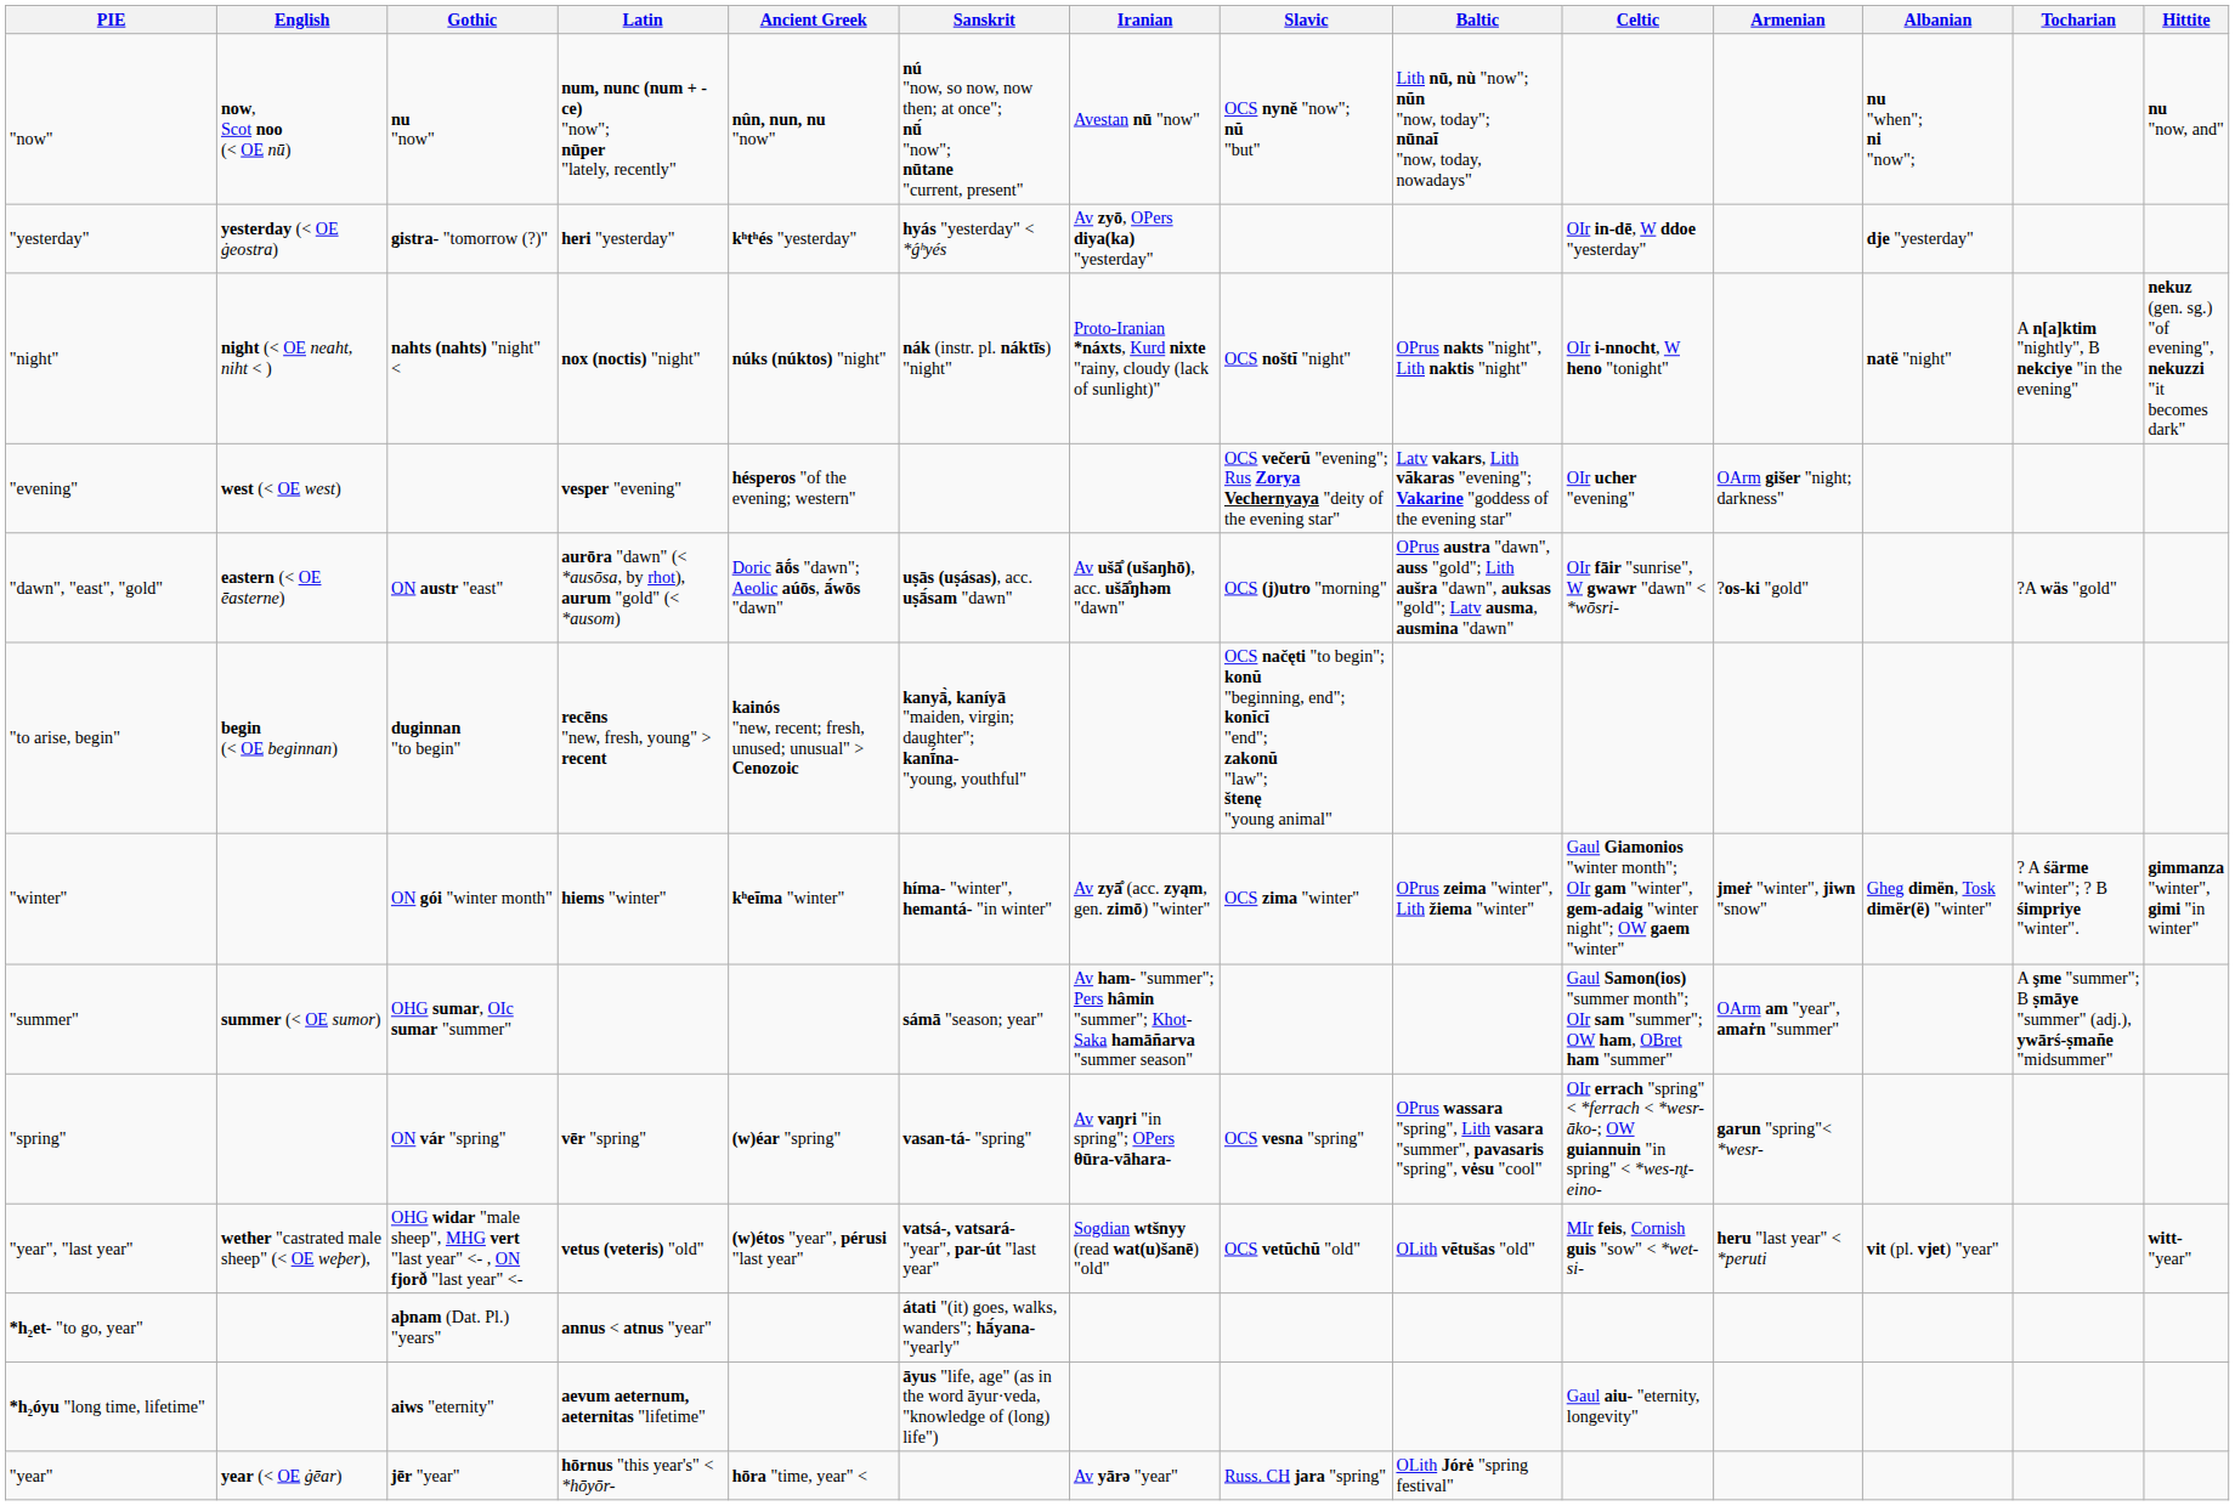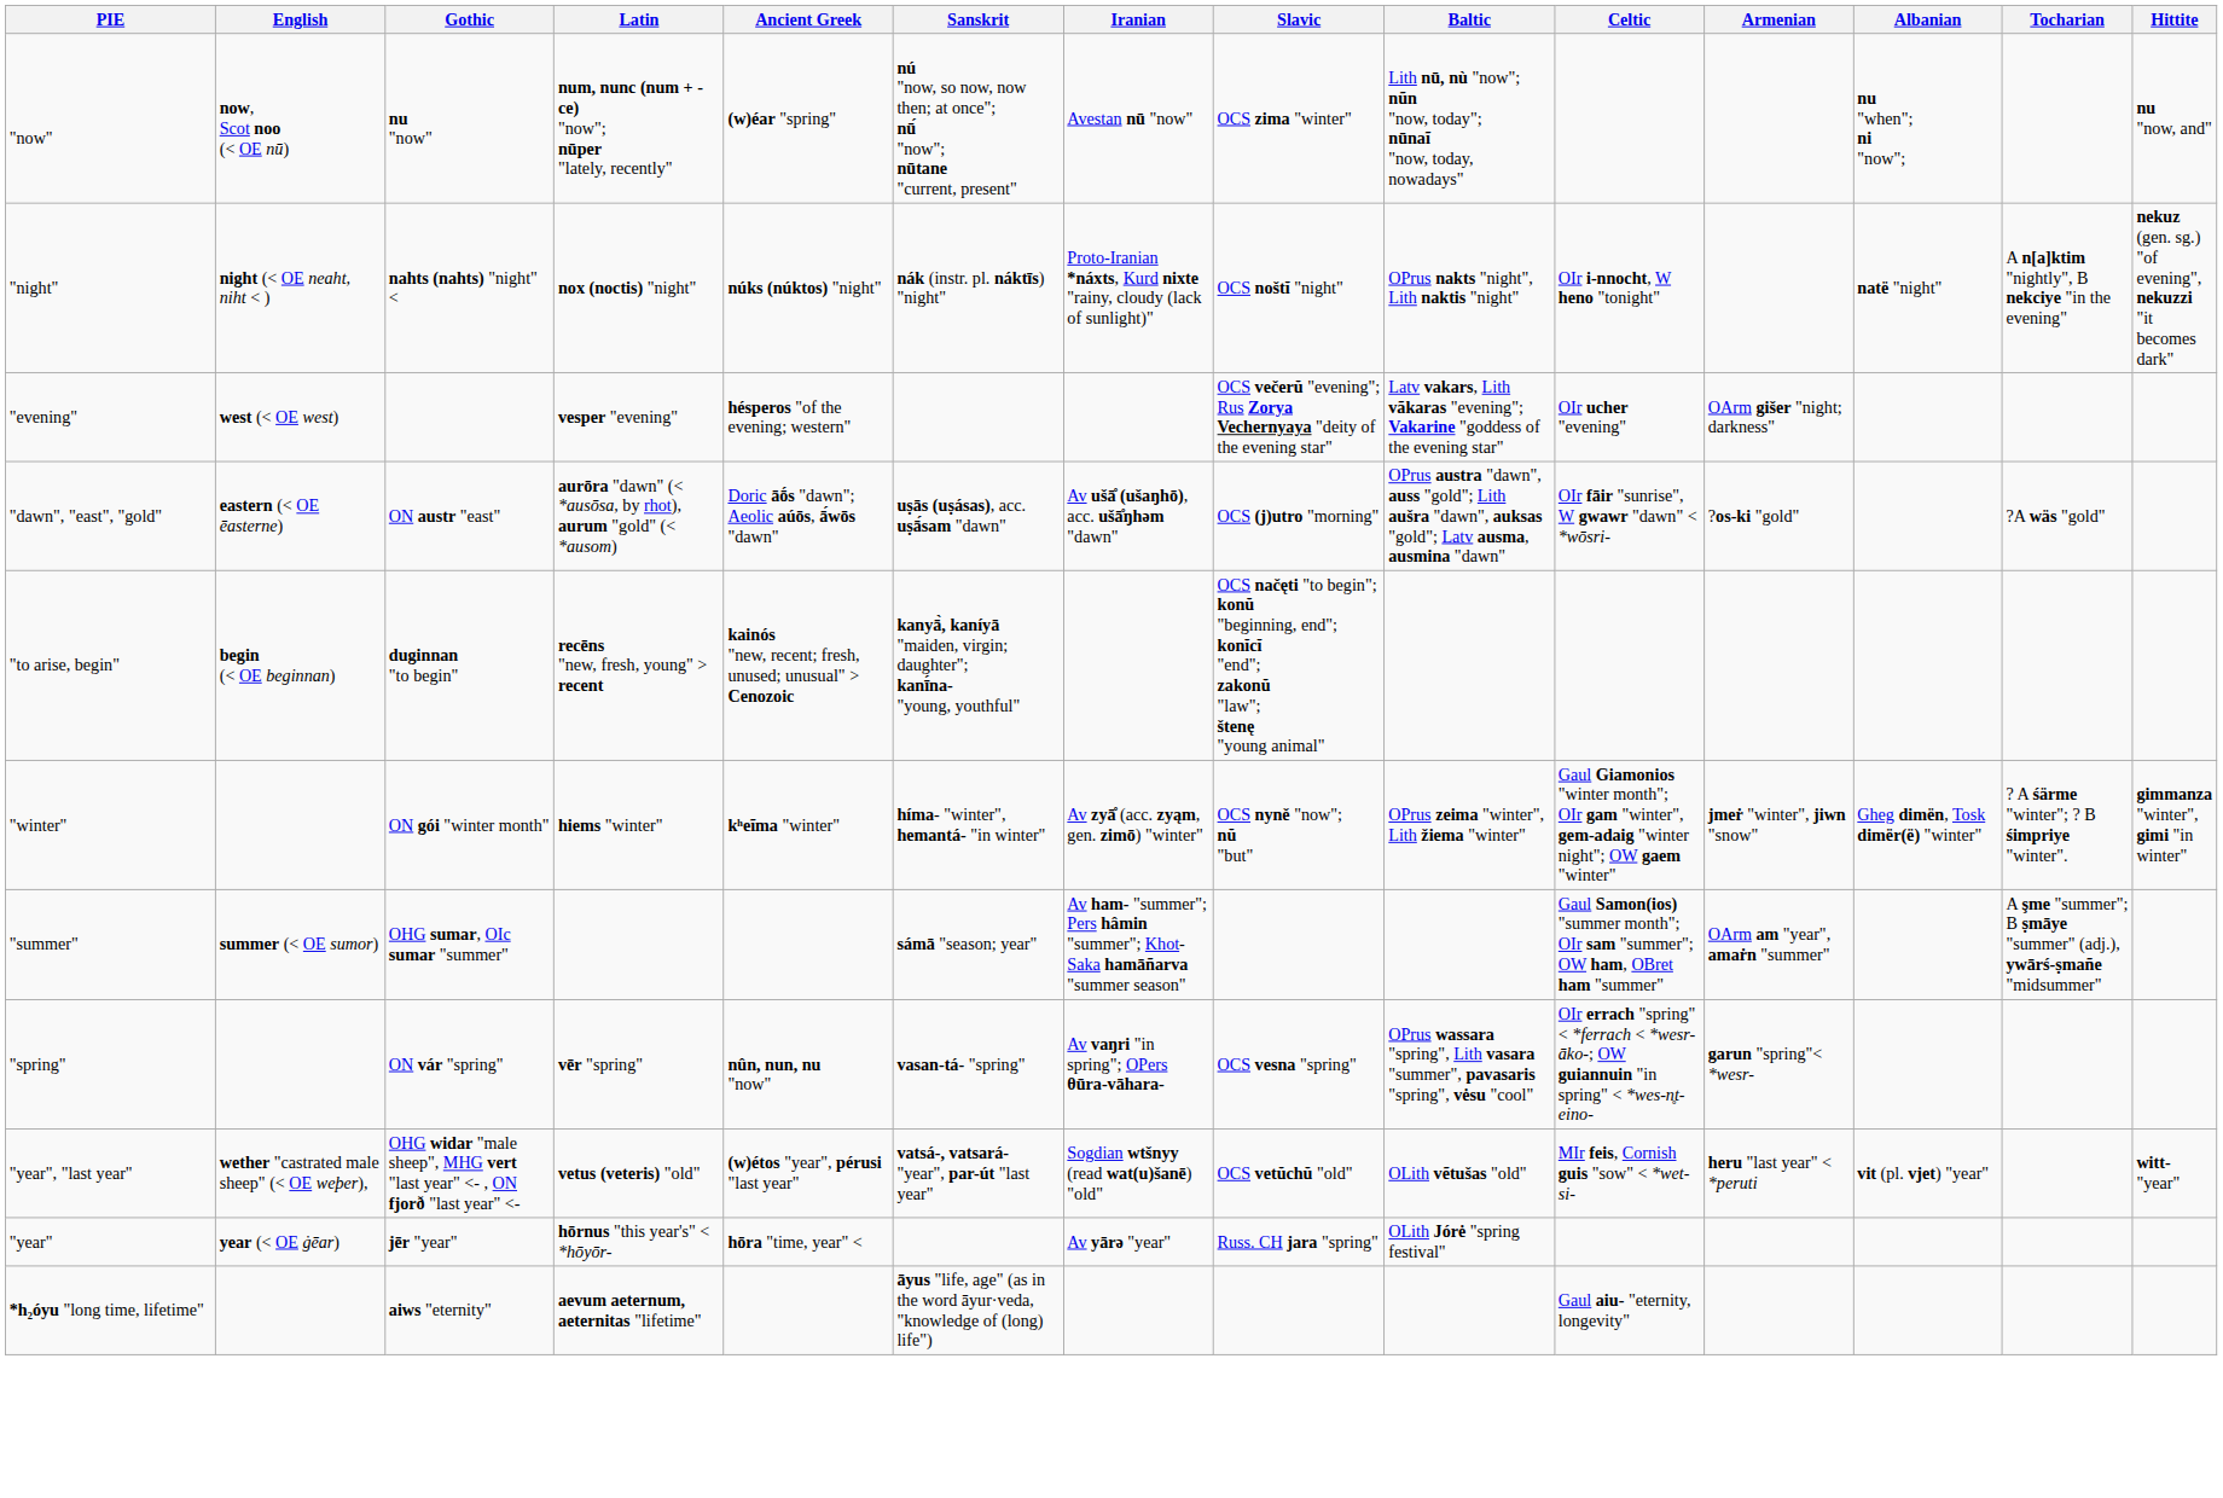"now" | Ancient Greek: nûn, nun, nu "now" -> (w)éar "spring"
"now" | Slavic: OCS nyně "now"; nŭ "but" -> OCS zima "winter"
- row: "yesterday" | yesterday (< OE ġeostra) | gistra- "tomorrow (?)" | heri "yesterday" | kʰtʰés "yesterday" | hyás "yesterday" < *ǵʰyés | Av zyō, OPers diya(ka) "yesterday" | OIr in-dē, W ddoe "yesterday" | dje "yesterday"
"winter" | Slavic: OCS zima "winter" -> OCS nyně "now"; nŭ "but"
"spring" | Ancient Greek: (w)éar "spring" -> nûn, nun, nu "now"
- row: *h₂et- "to go, year" | aþnam (Dat. Pl.) "years" | annus < atnus "year" | átati "(it) goes, walks, wanders"; hā́yana- "yearly"
rows swapped: "year" <-> *h₂óyu "long time, lifetime"
